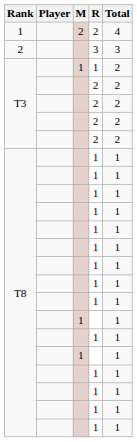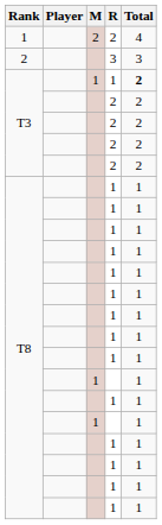T3 / 1 | Total: normal -> bold
